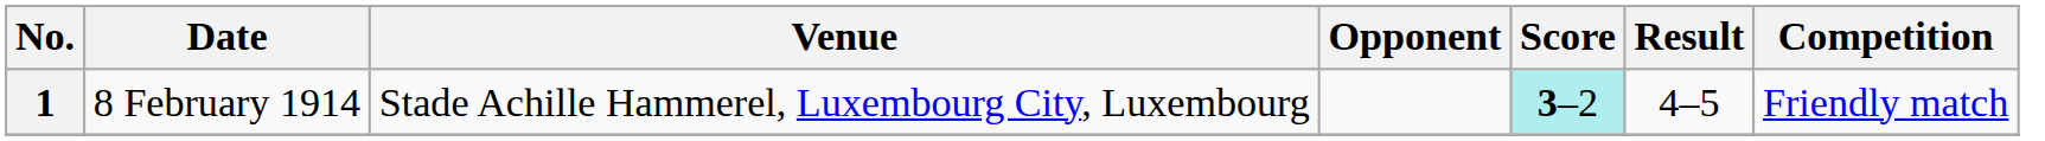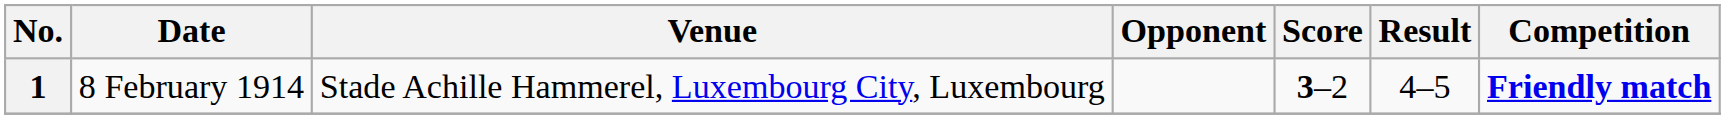1 | Score: paleturquoise background -> no background
1 | Competition: normal -> bold
